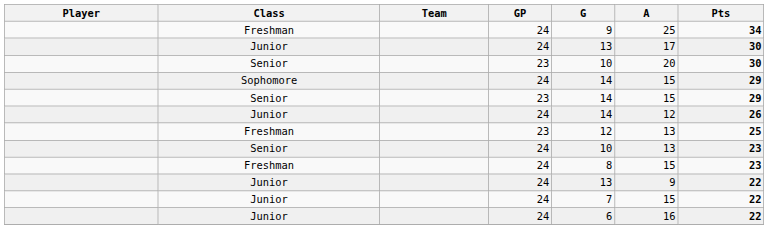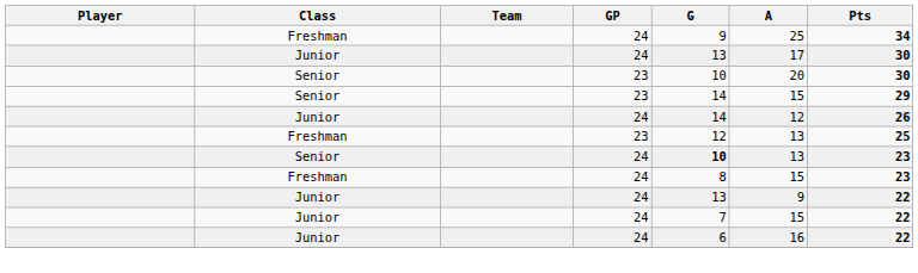- row: Sophomore | 24 | 14 | 15 | 29
Senior / 24 | G: normal -> bold
